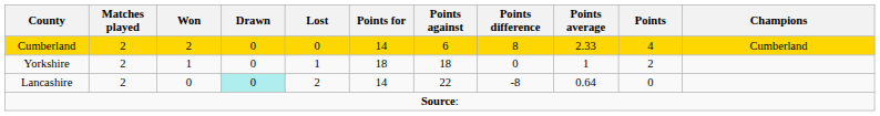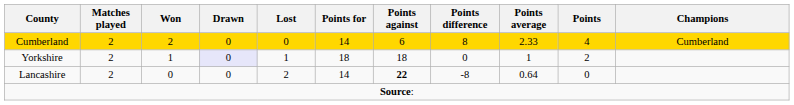Yorkshire | Drawn: no background -> lavender background
Lancashire | Drawn: paleturquoise background -> no background
Lancashire | Points against: normal -> bold
